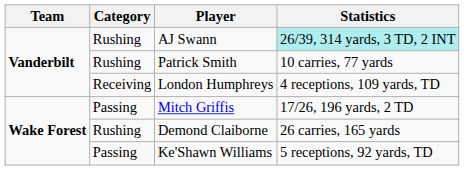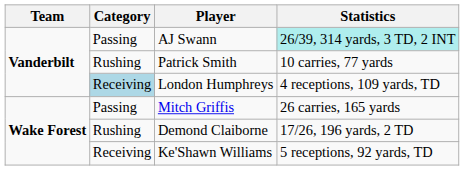AJ Swann | Category: Rushing -> Passing
London Humphreys | Category: no background -> lightblue background
Mitch Griffis | Statistics: 17/26, 196 yards, 2 TD -> 26 carries, 165 yards
Demond Claiborne | Statistics: 26 carries, 165 yards -> 17/26, 196 yards, 2 TD
Ke'Shawn Williams | Category: Passing -> Receiving
